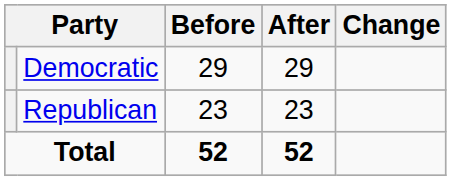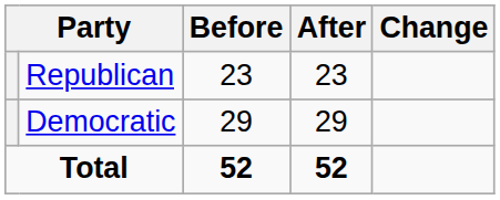rows swapped: Democratic <-> Republican
